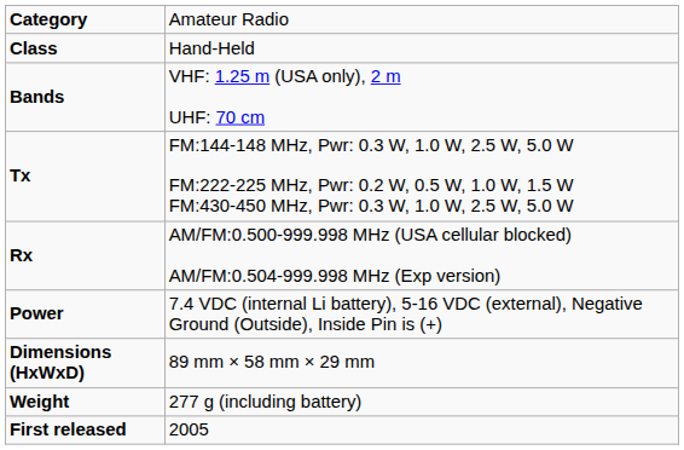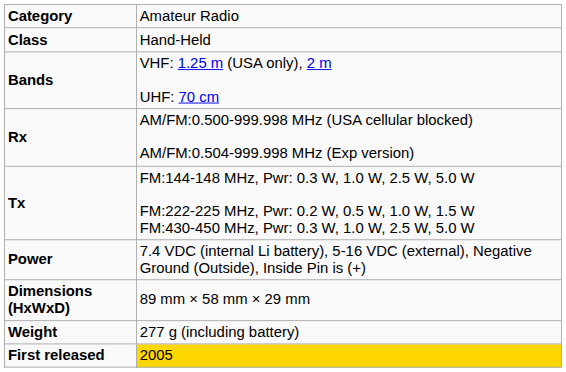rows swapped: Rx <-> Tx
First released | column 2: no background -> gold background
